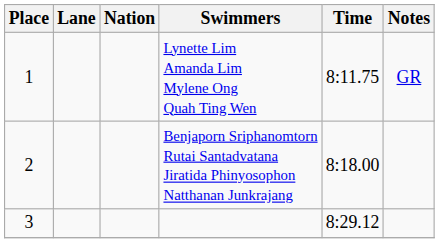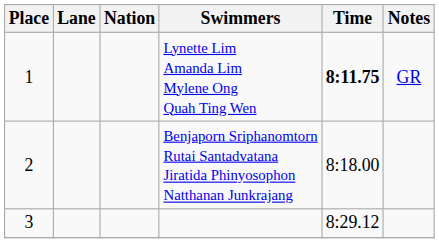Lynette Lim Amanda Lim Mylene Ong Quah Ting Wen | Time: normal -> bold
